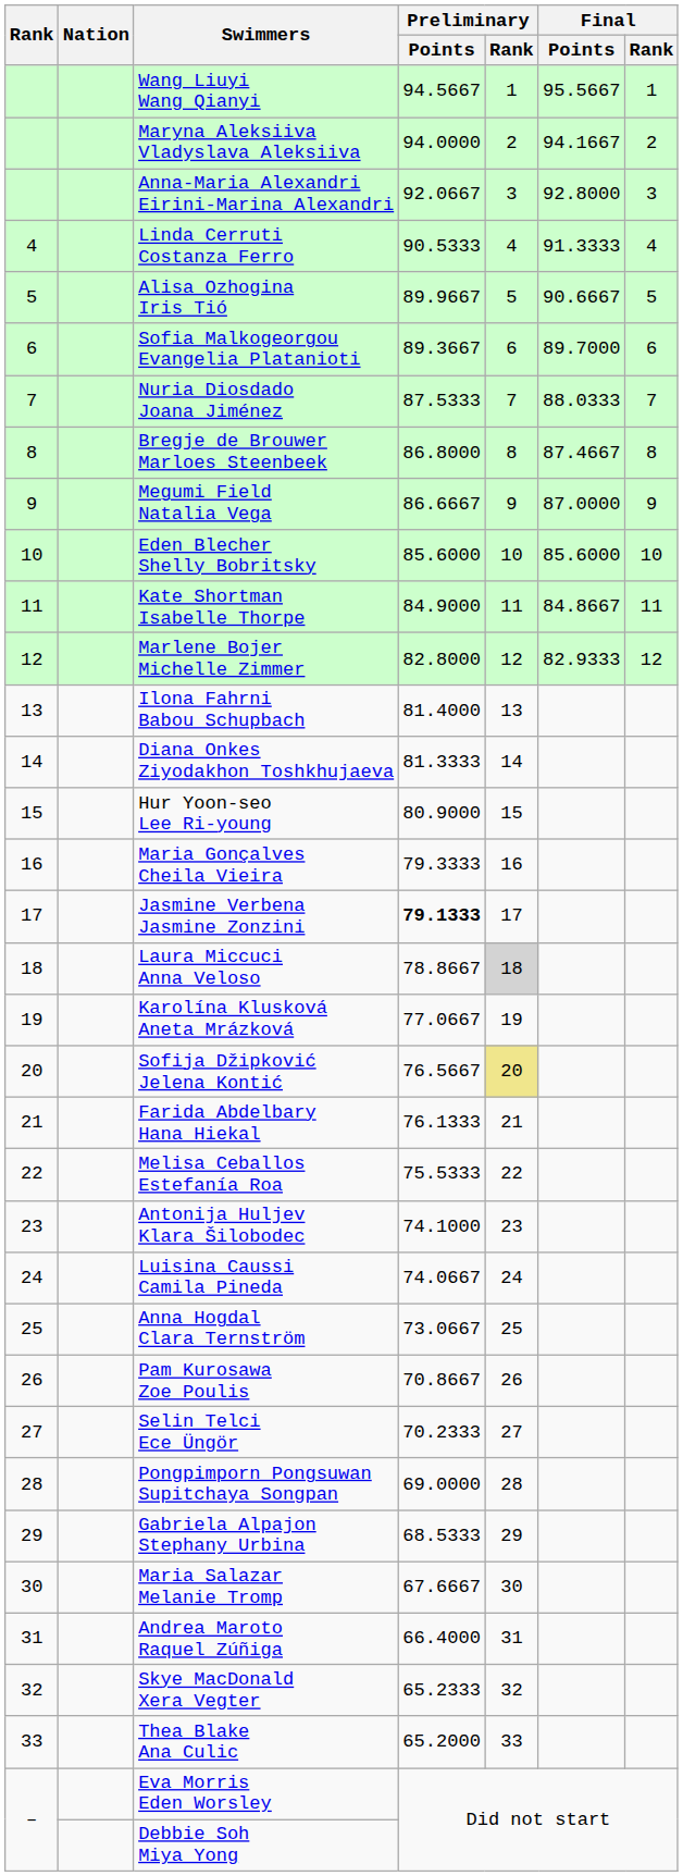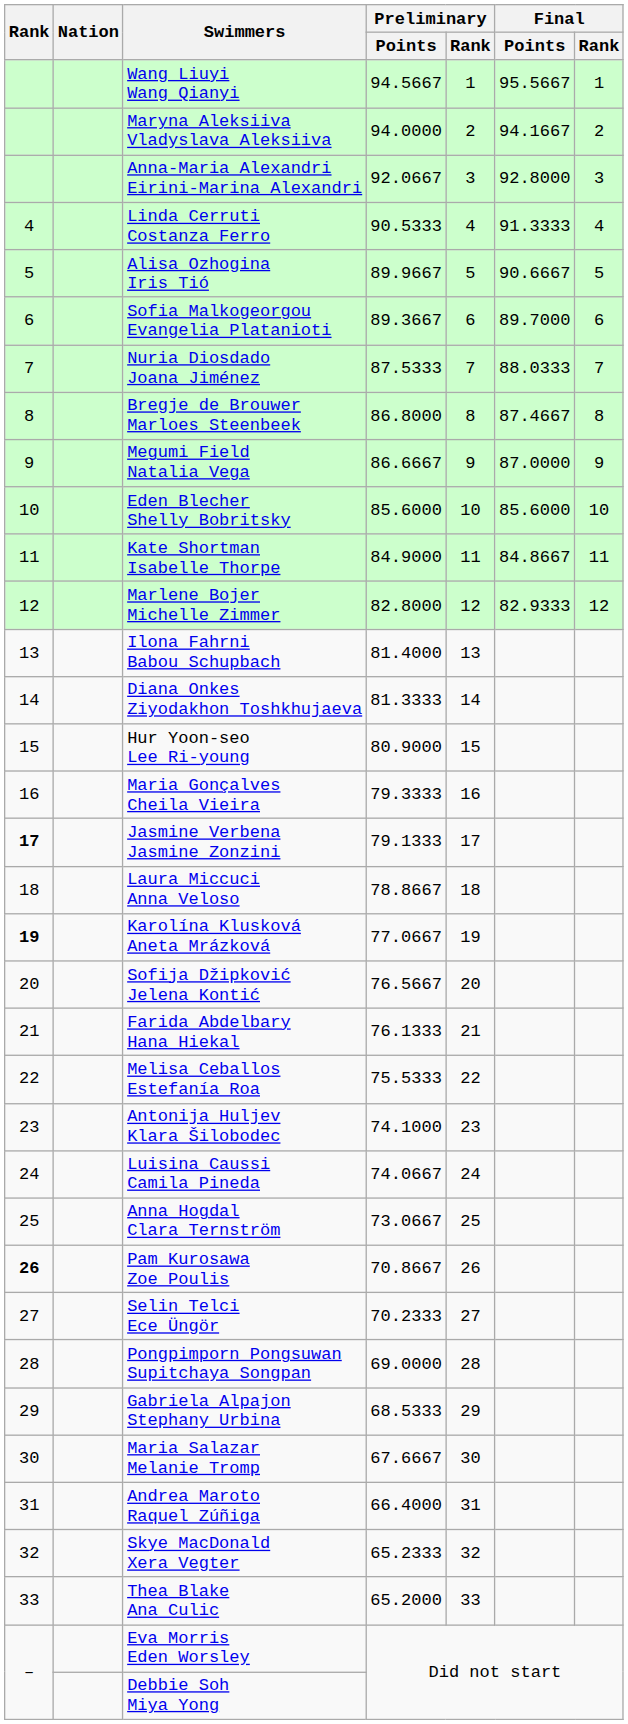Jasmine Verbena Jasmine Zonzini | Rank: normal -> bold
Jasmine Verbena Jasmine Zonzini | Preliminary / Points: bold -> normal
Laura Miccuci Anna Veloso | Preliminary / Rank: lightgrey background -> no background
Karolína Klusková Aneta Mrázková | Rank: normal -> bold
Sofija Džipković Jelena Kontić | Preliminary / Rank: khaki background -> no background
Pam Kurosawa Zoe Poulis | Rank: normal -> bold
